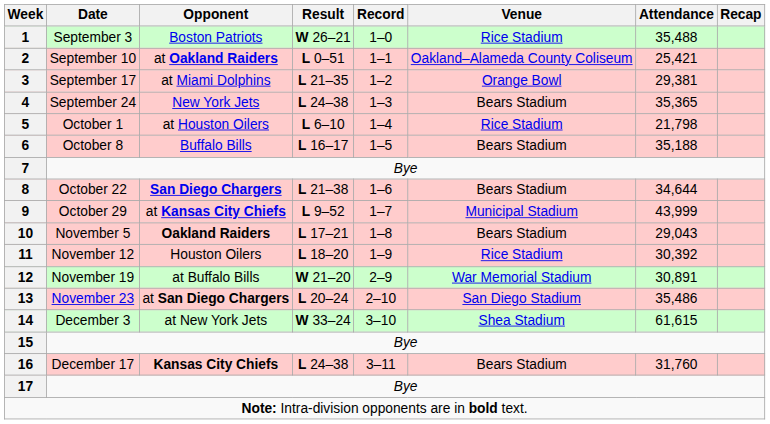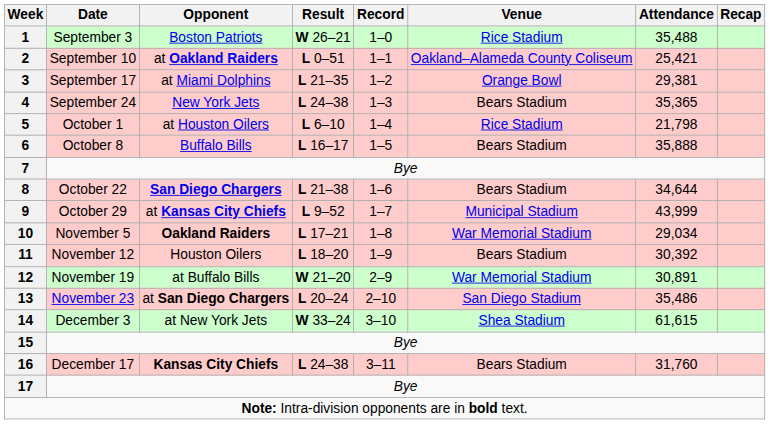6 | Attendance: 35,188 -> 35,888
10 | Venue: Bears Stadium -> War Memorial Stadium
10 | Attendance: 29,043 -> 29,034
11 | Venue: Rice Stadium -> Bears Stadium
